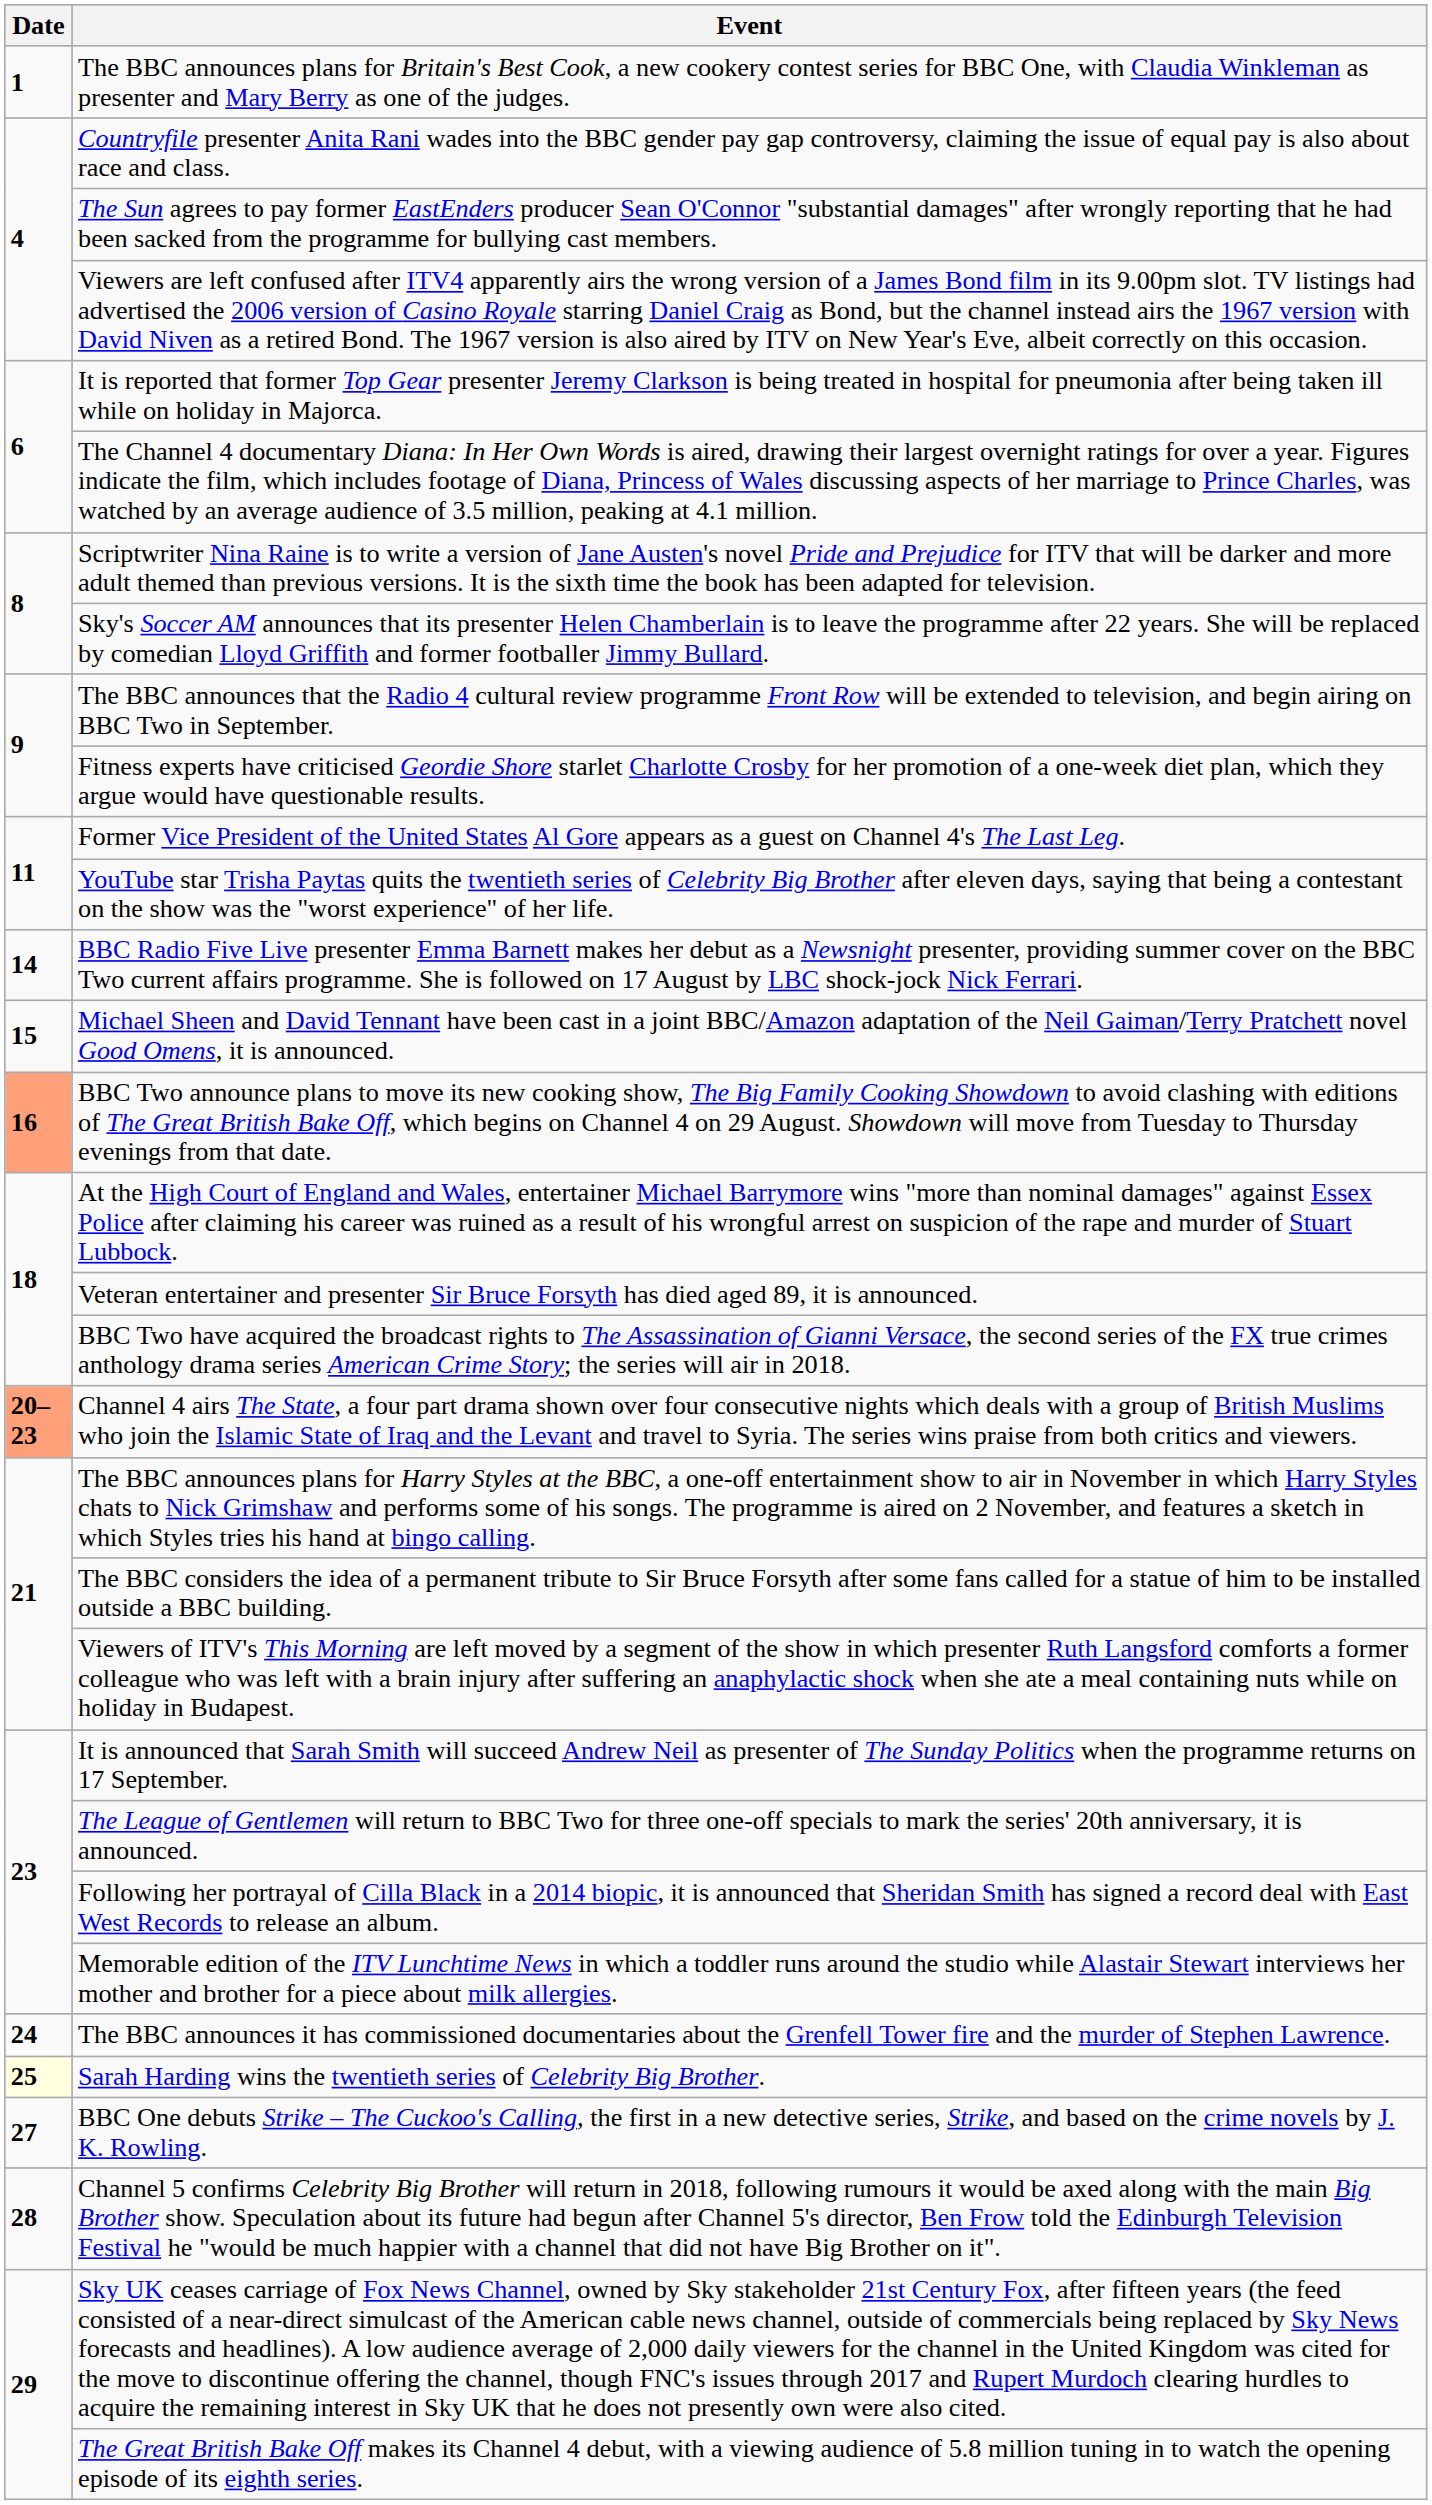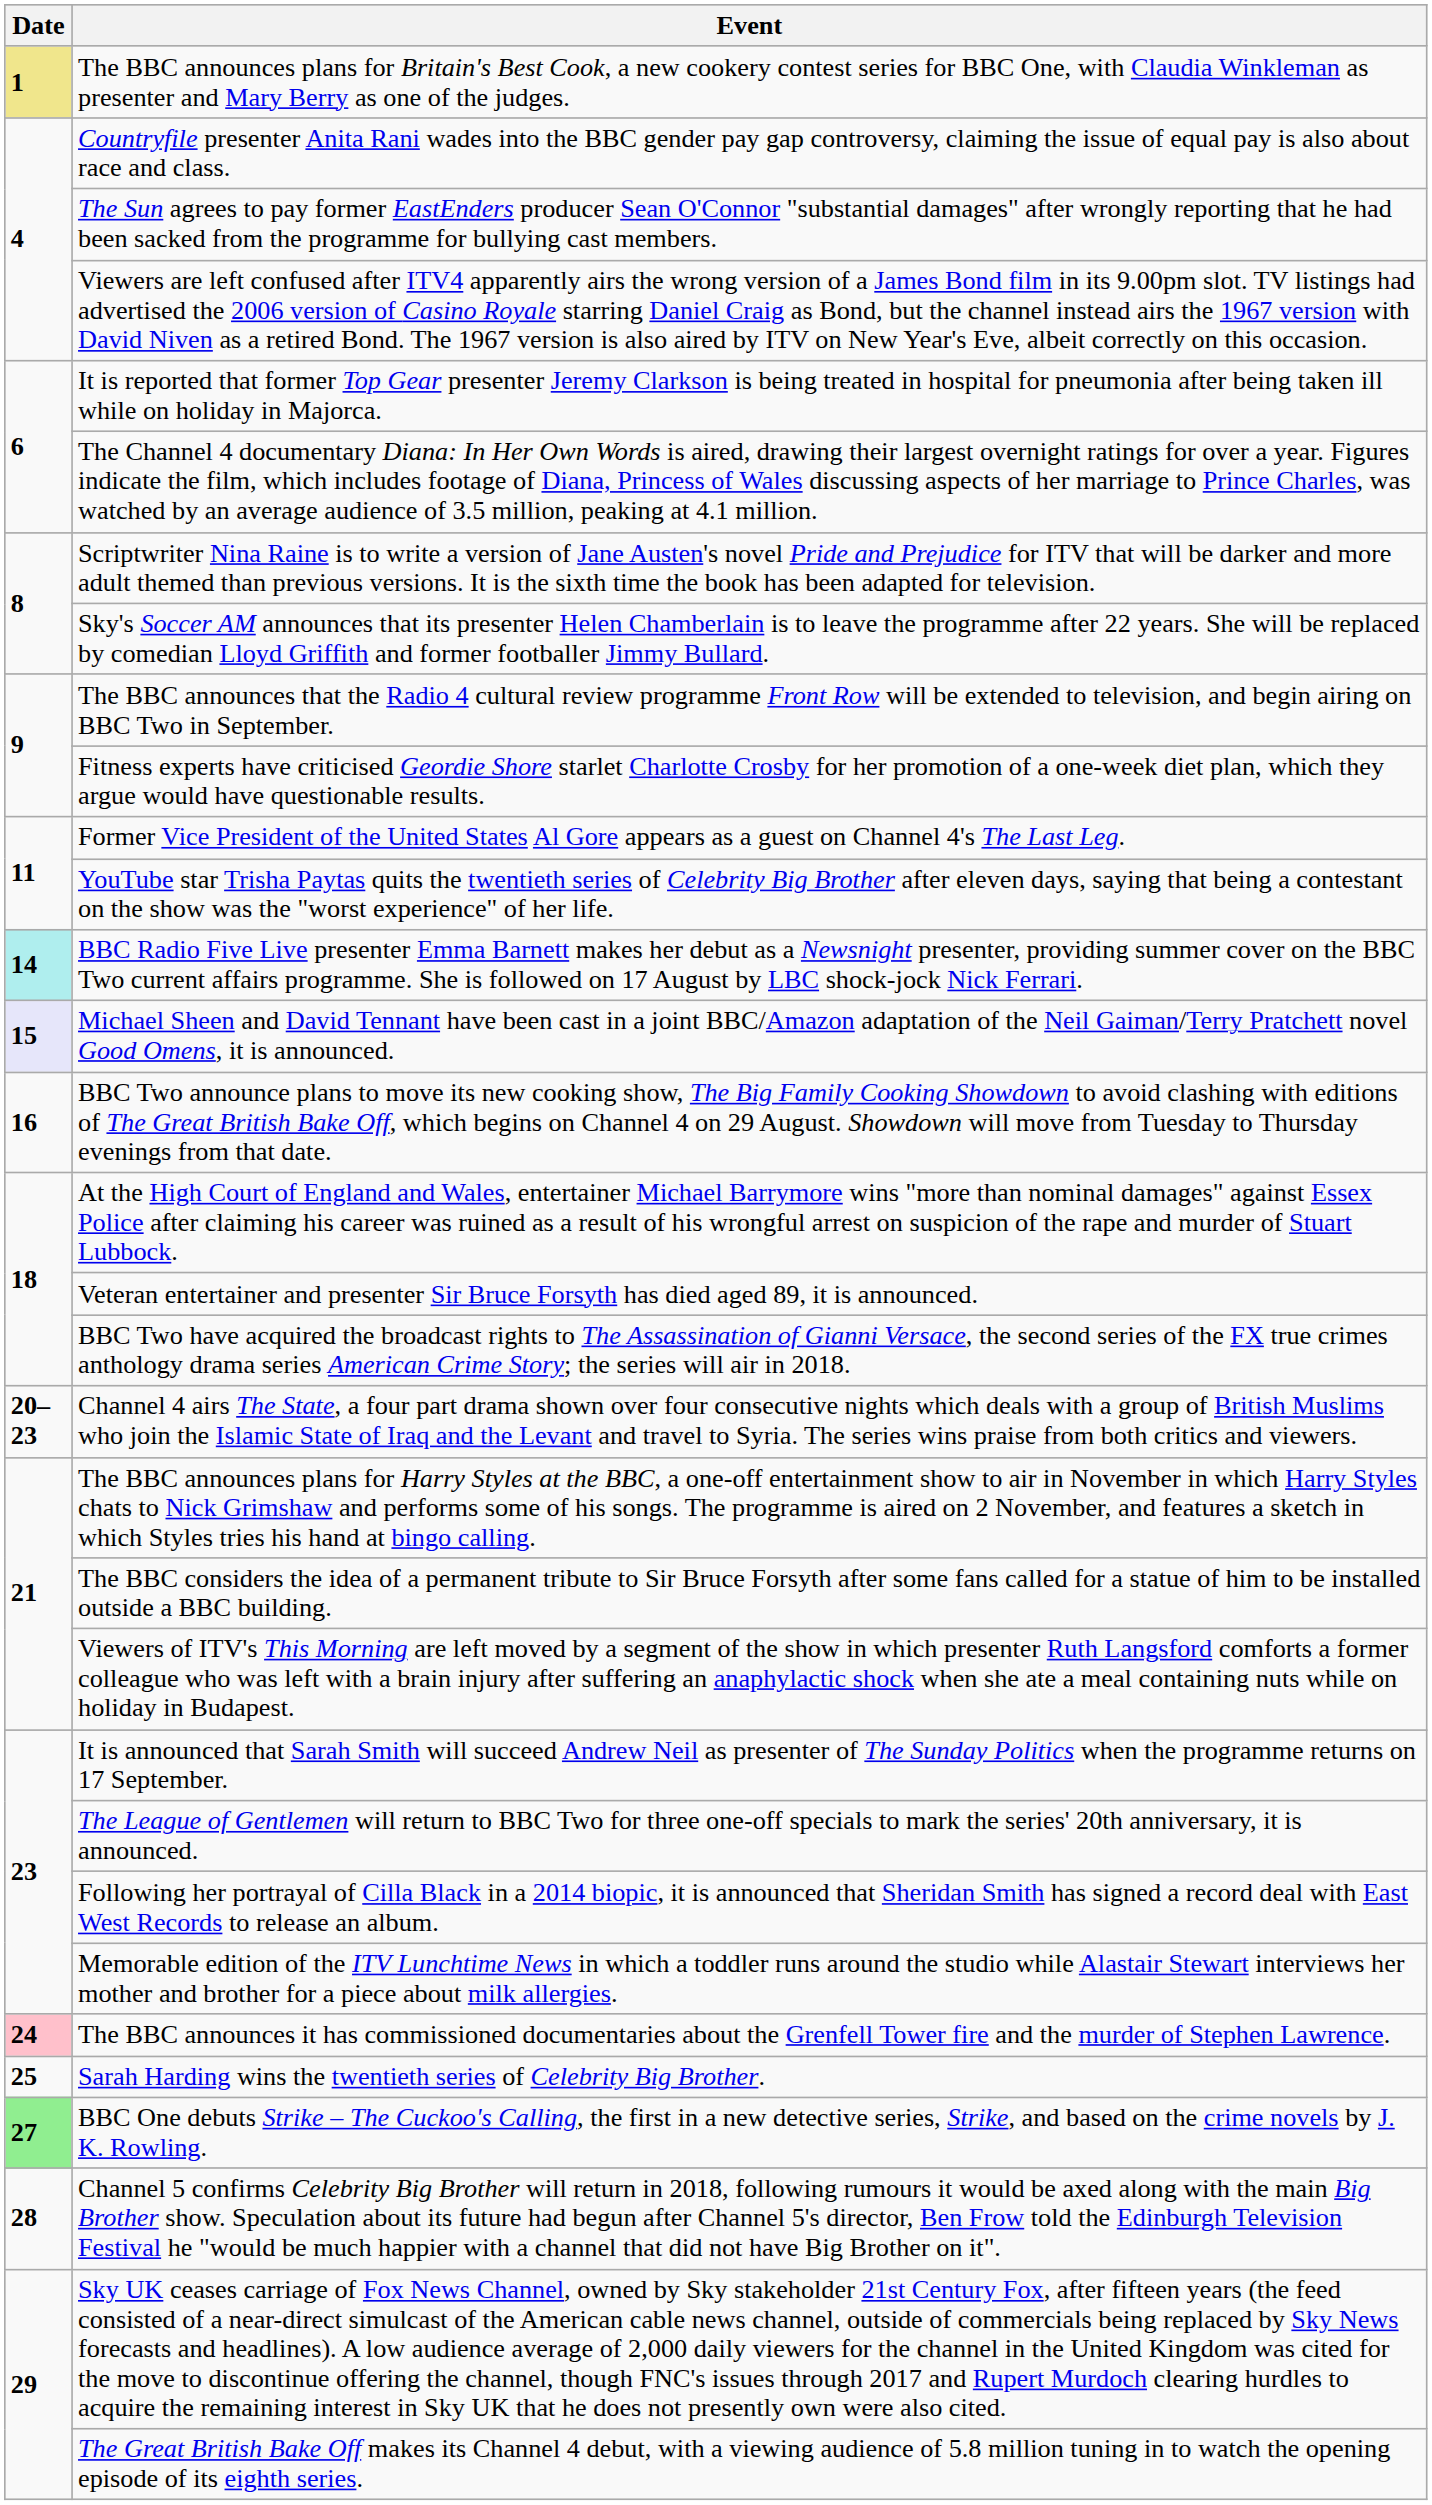row 2 | Date: no background -> khaki background
row 14 | Date: no background -> paleturquoise background
row 15 | Date: no background -> lavender background
row 16 | Date: lightsalmon background -> no background
row 20 | Date: lightsalmon background -> no background
row 28 | Date: no background -> pink background
row 29 | Date: lightyellow background -> no background
row 30 | Date: no background -> lightgreen background
